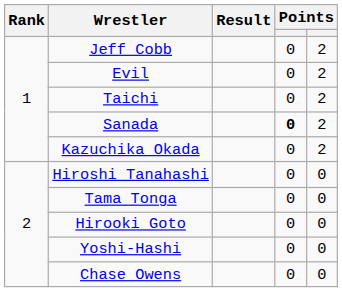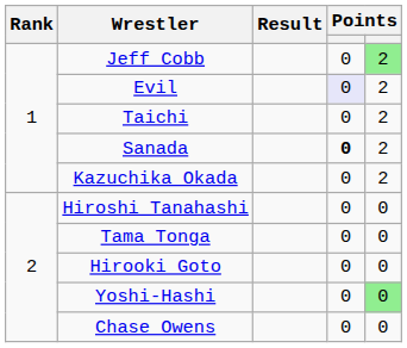Jeff Cobb | column 5: no background -> lightgreen background
Evil | column 4: no background -> lavender background
Yoshi-Hashi | column 5: no background -> lightgreen background
